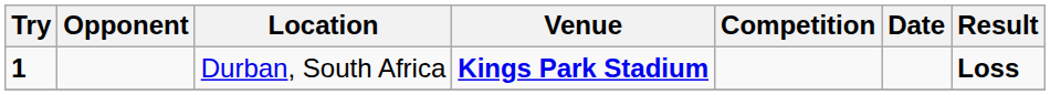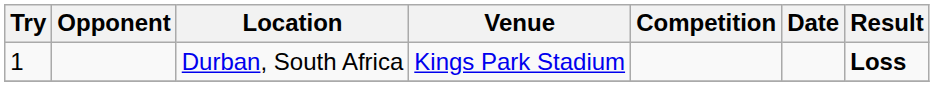Durban, South Africa | Try: bold -> normal
Durban, South Africa | Venue: bold -> normal
